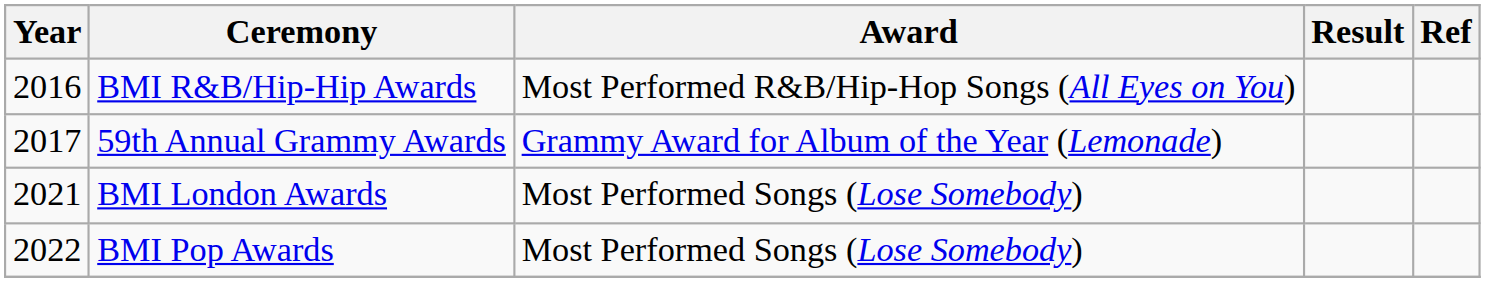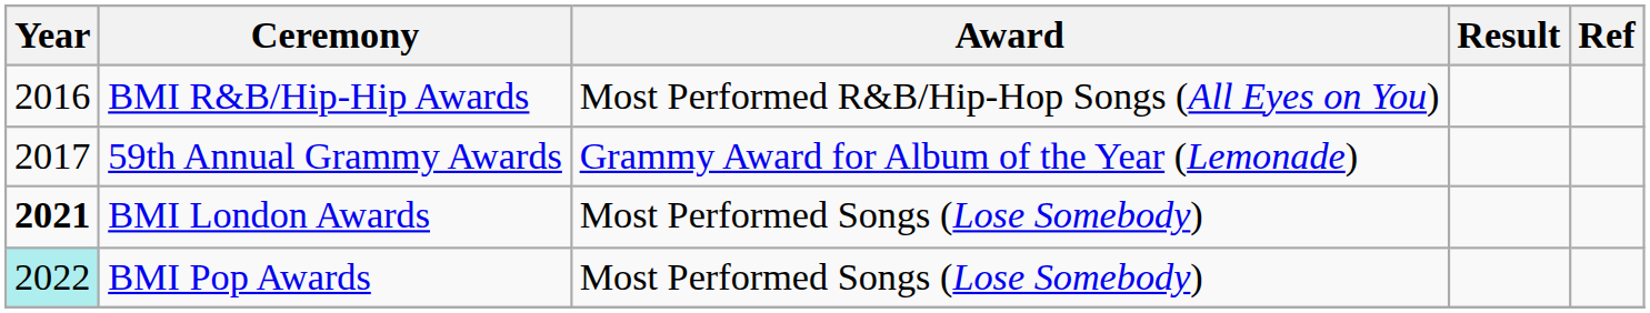BMI London Awards | Year: normal -> bold
BMI Pop Awards | Year: no background -> paleturquoise background
